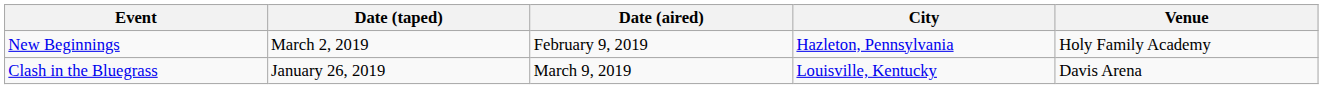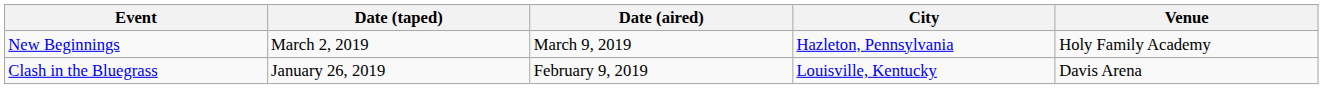New Beginnings | Date (aired): February 9, 2019 -> March 9, 2019
Clash in the Bluegrass | Date (aired): March 9, 2019 -> February 9, 2019
